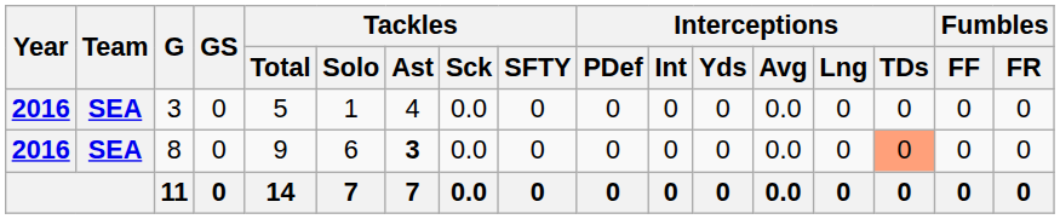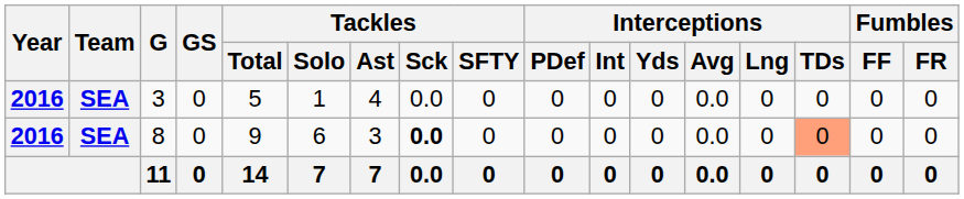8 | Tackles / Ast: bold -> normal
8 | Tackles / Sck: normal -> bold
